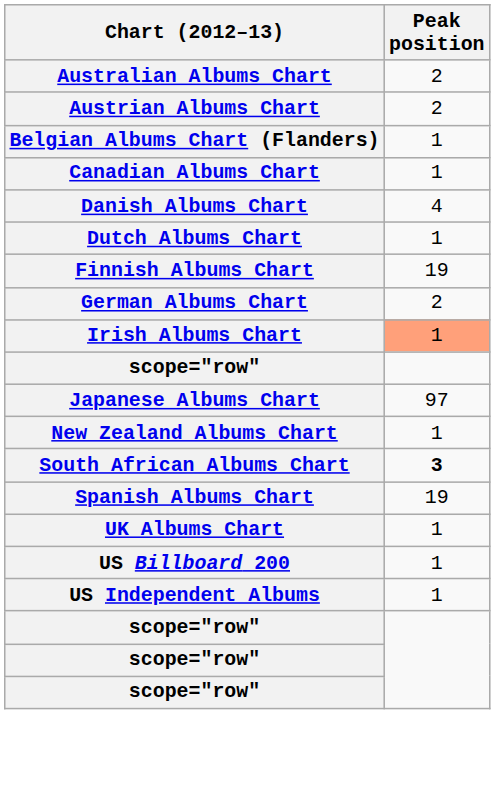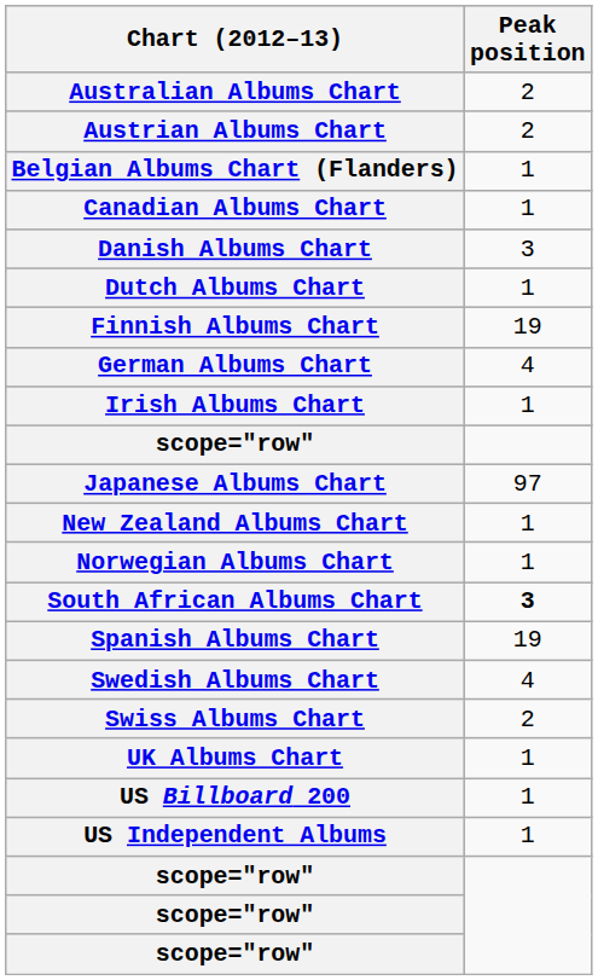Danish Albums Chart | Peak position: 4 -> 3
German Albums Chart | Peak position: 2 -> 4
Irish Albums Chart | Peak position: lightsalmon background -> no background
+ row: Norwegian Albums Chart | 1
+ row: Swedish Albums Chart | 4
+ row: Swiss Albums Chart | 2
